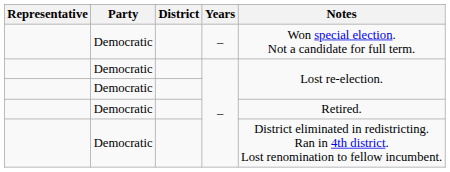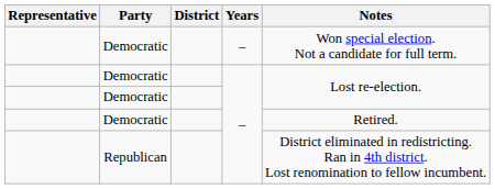row 6 | Party: Democratic -> Republican
